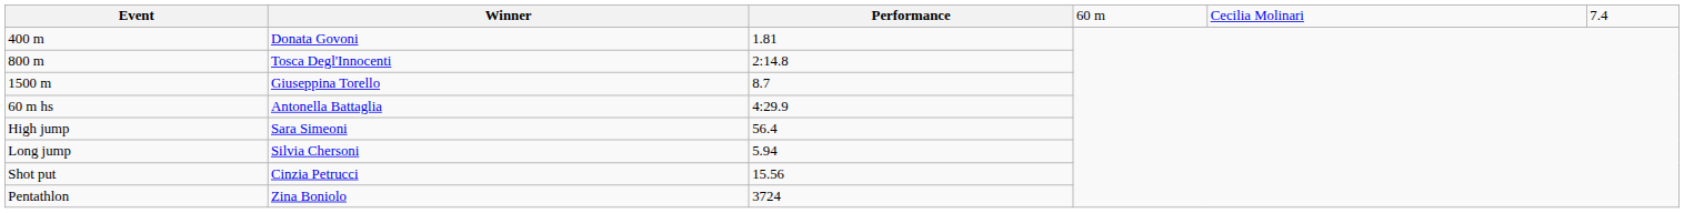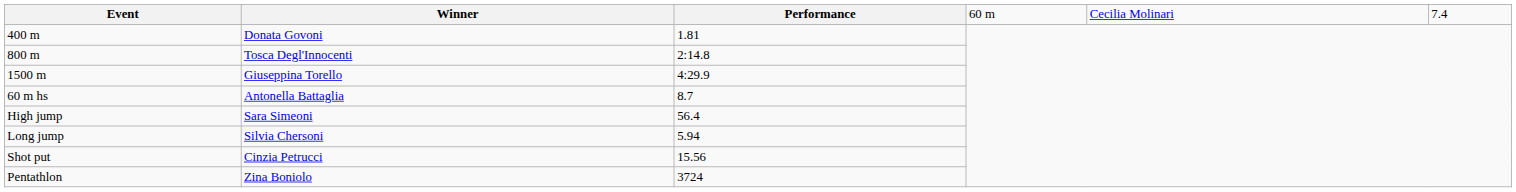1500 m | column 3: 8.7 -> 4:29.9
60 m hs | column 3: 4:29.9 -> 8.7
